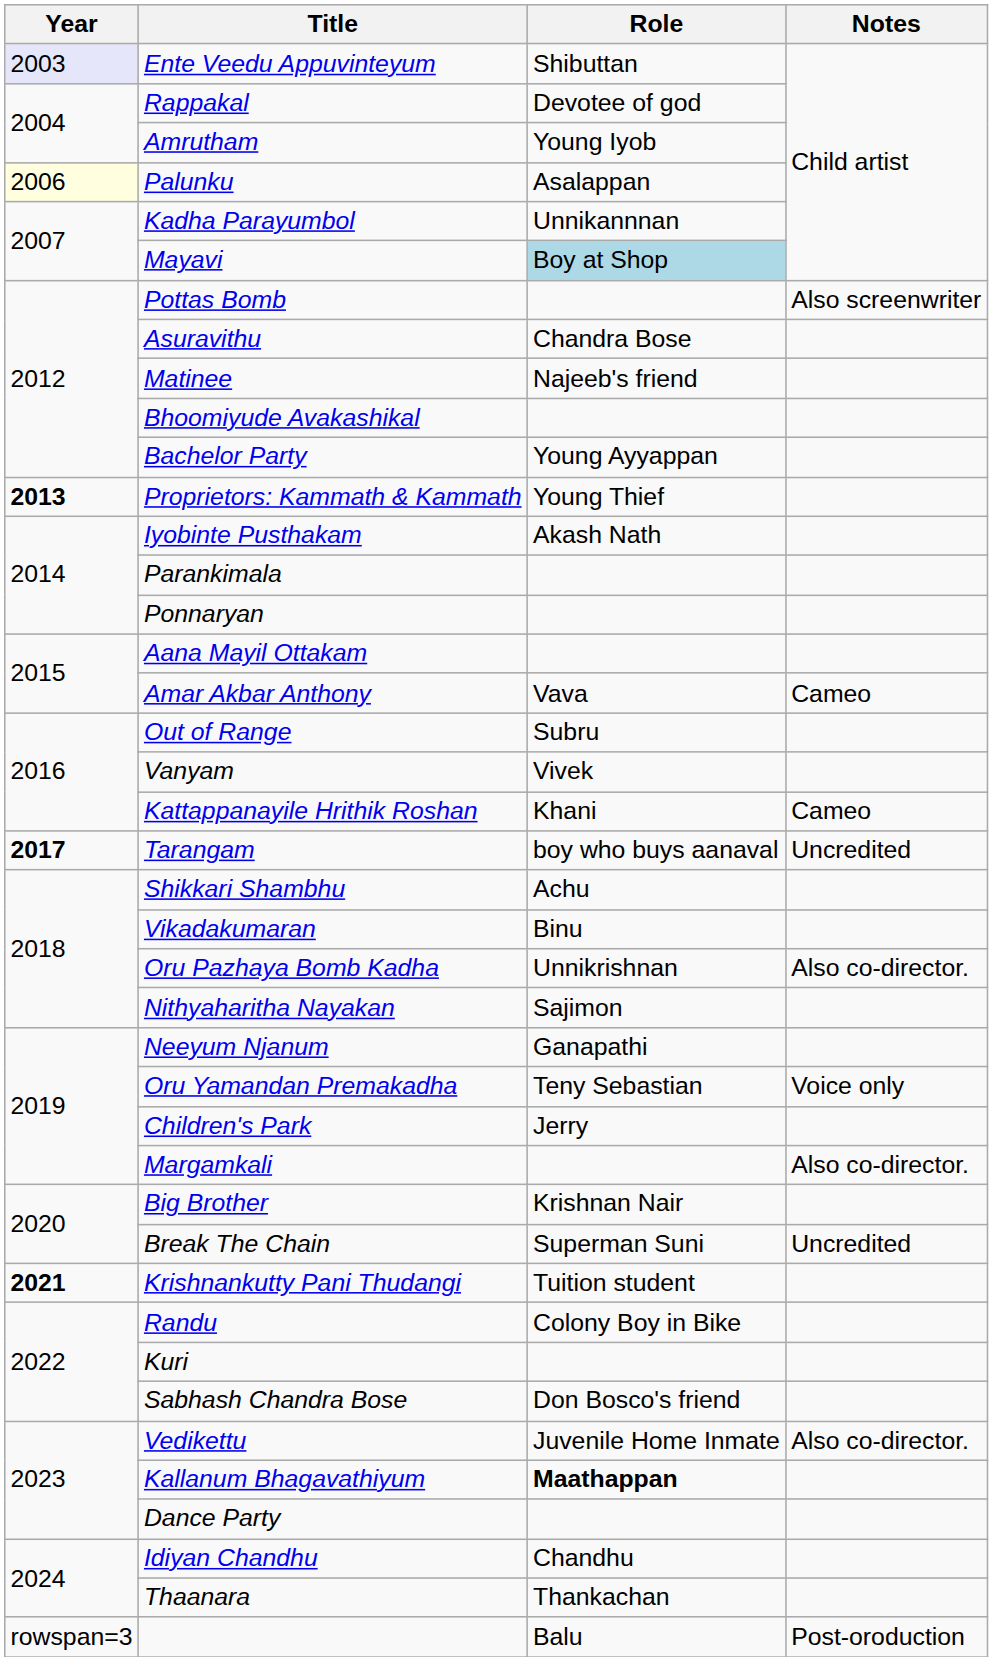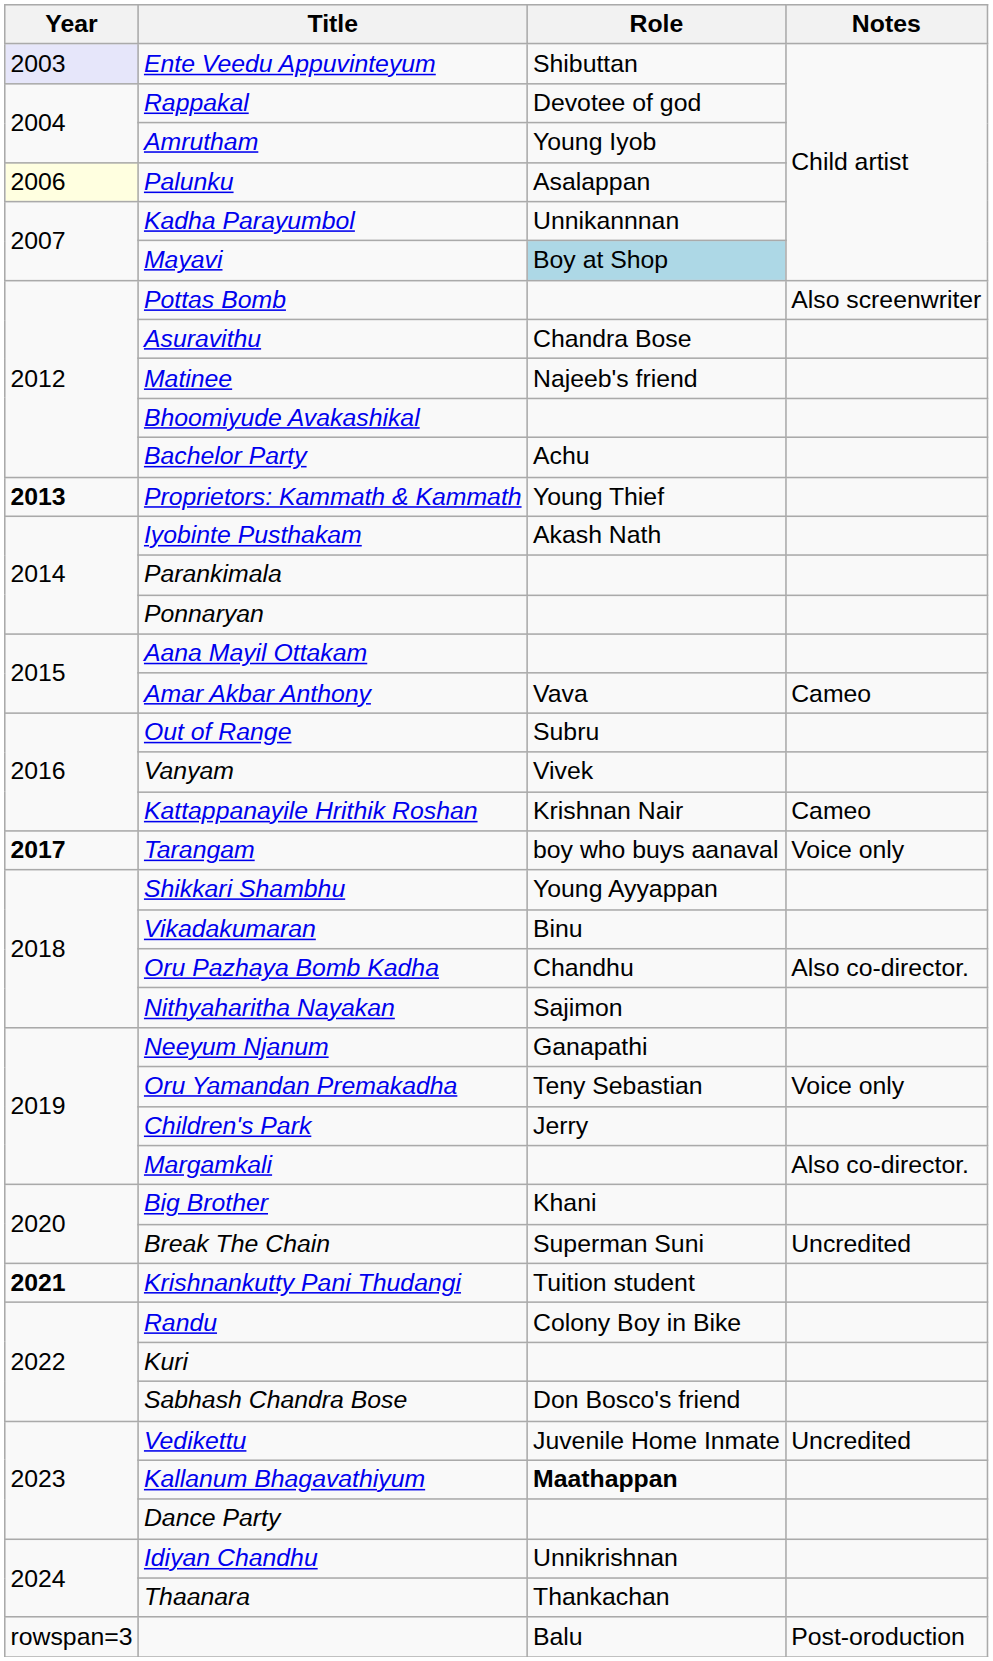Bachelor Party | Role: Young Ayyappan -> Achu
Kattappanayile Hrithik Roshan | Role: Khani -> Krishnan Nair
Tarangam | Notes: Uncredited -> Voice only
Shikkari Shambhu | Role: Achu -> Young Ayyappan
Oru Pazhaya Bomb Kadha | Role: Unnikrishnan -> Chandhu
Big Brother | Role: Krishnan Nair -> Khani
Vedikettu | Notes: Also co-director. -> Uncredited
Idiyan Chandhu | Role: Chandhu -> Unnikrishnan
